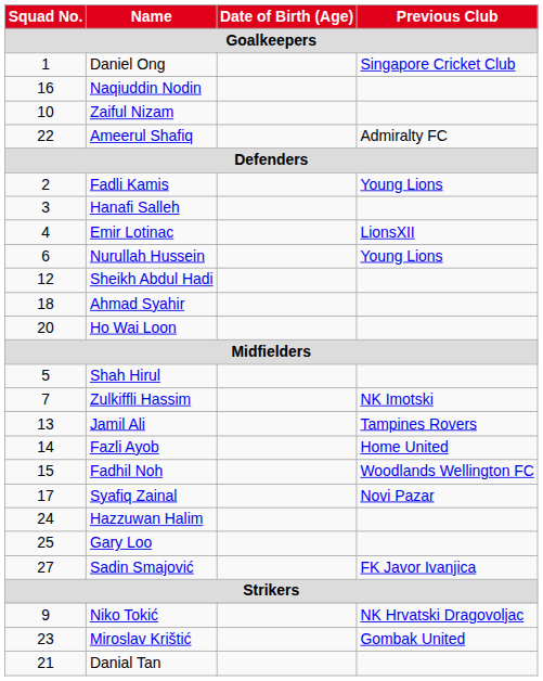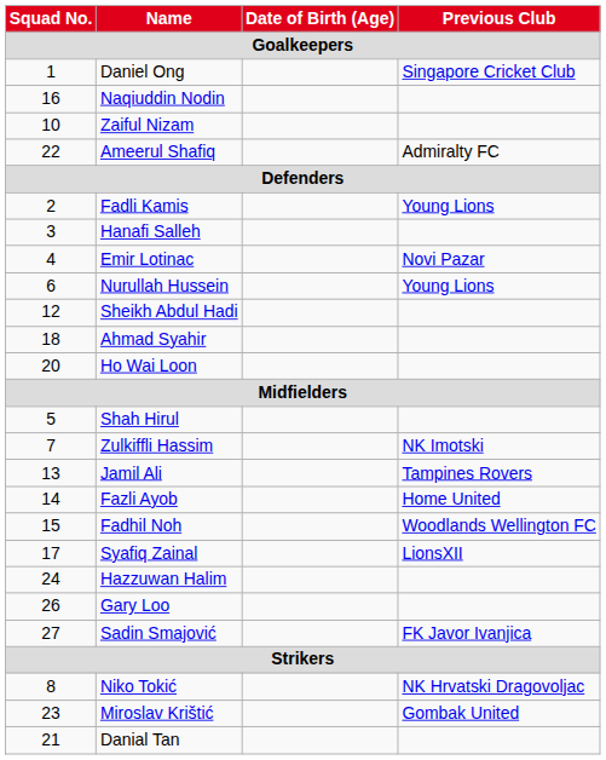Emir Lotinac | Previous Club: LionsXII -> Novi Pazar
Syafiq Zainal | Previous Club: Novi Pazar -> LionsXII
Gary Loo | Squad No.: 25 -> 26
Niko Tokić | Squad No.: 9 -> 8
